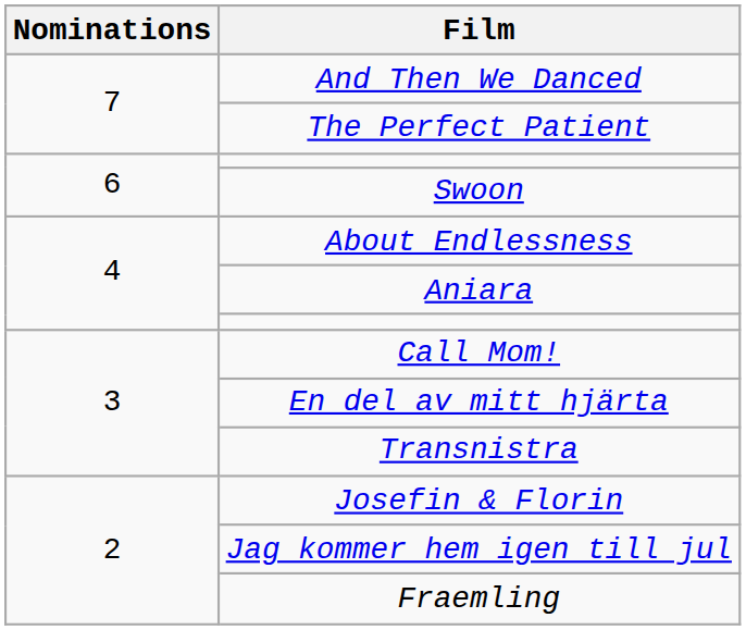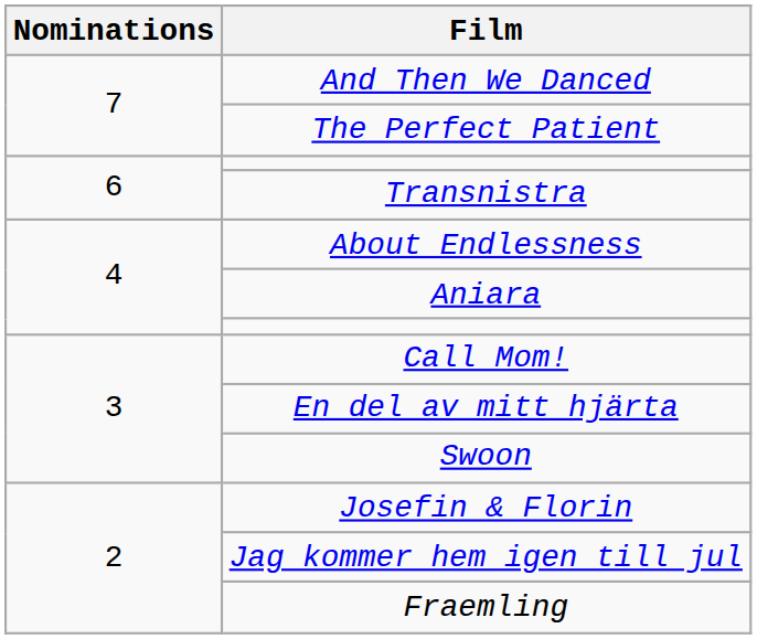row 5 | Film: Swoon -> Transnistra
row 11 | Film: Transnistra -> Swoon
